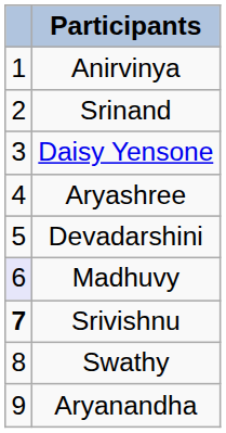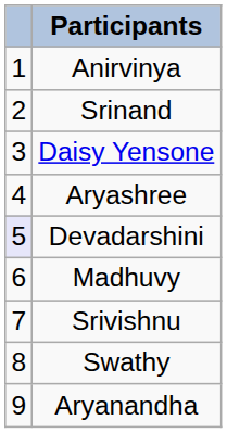Devadarshini | column 1: no background -> lavender background
Madhuvy | column 1: lavender background -> no background
Srivishnu | column 1: bold -> normal
